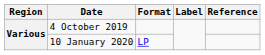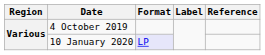10 January 2020 | Format: no background -> lavender background
